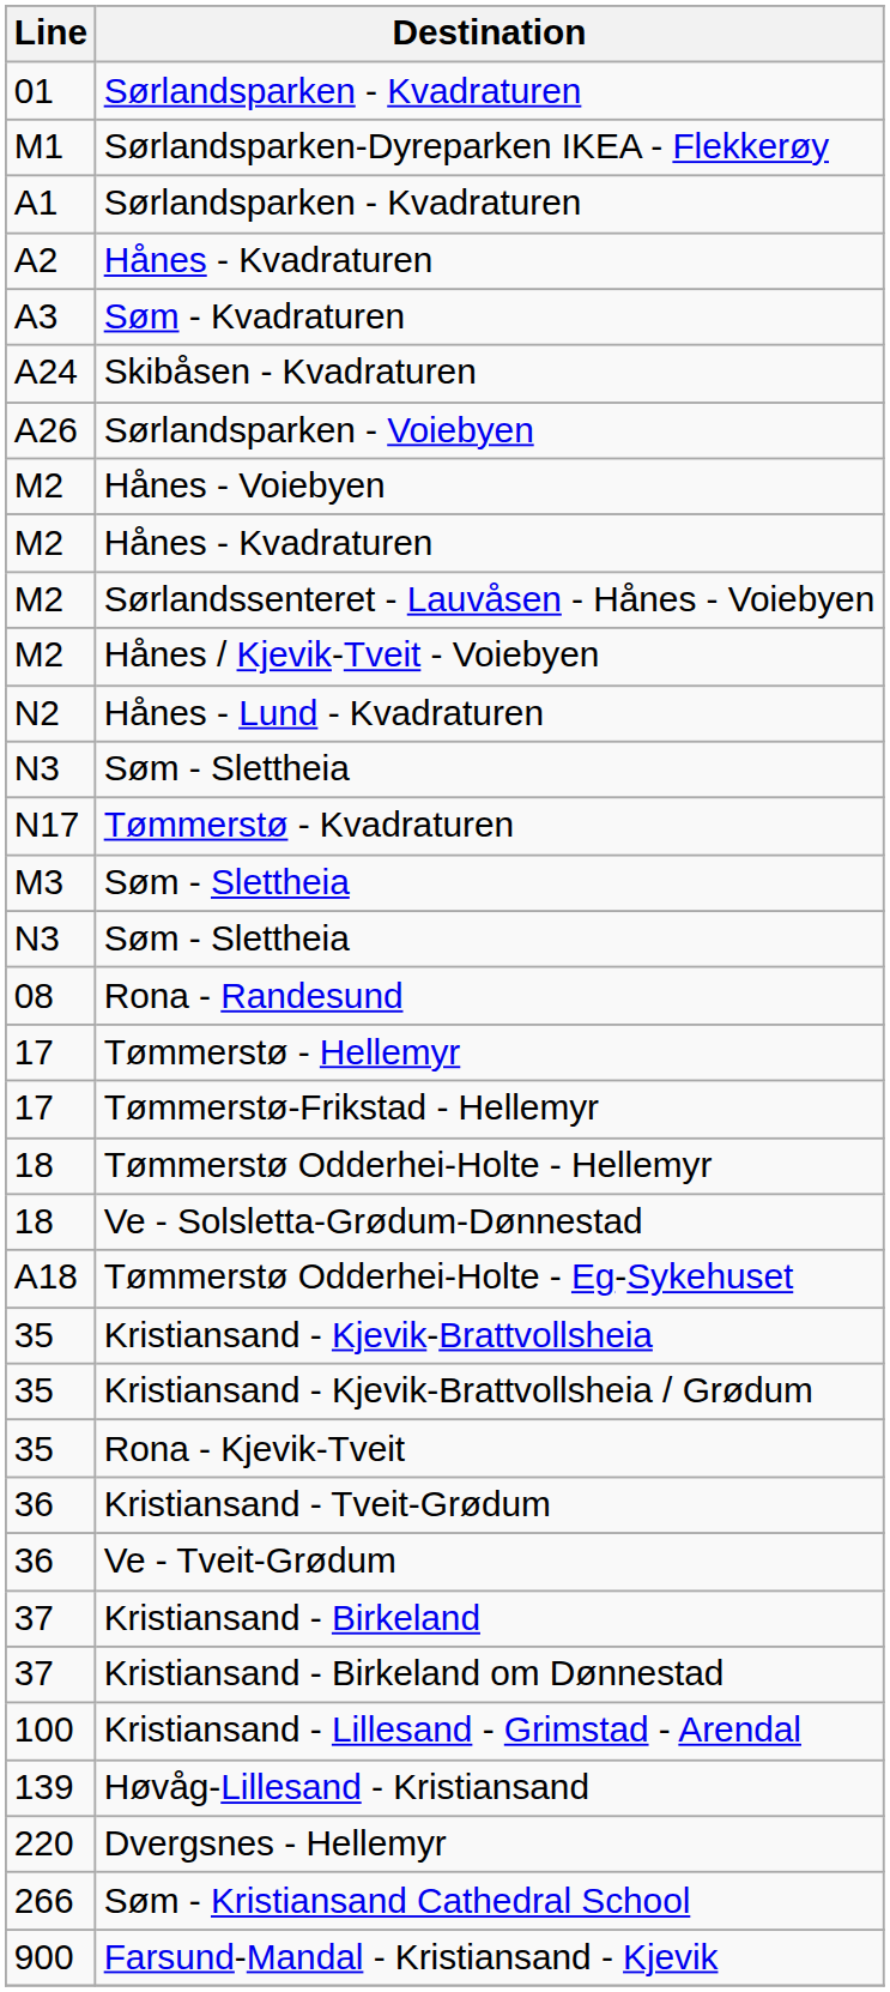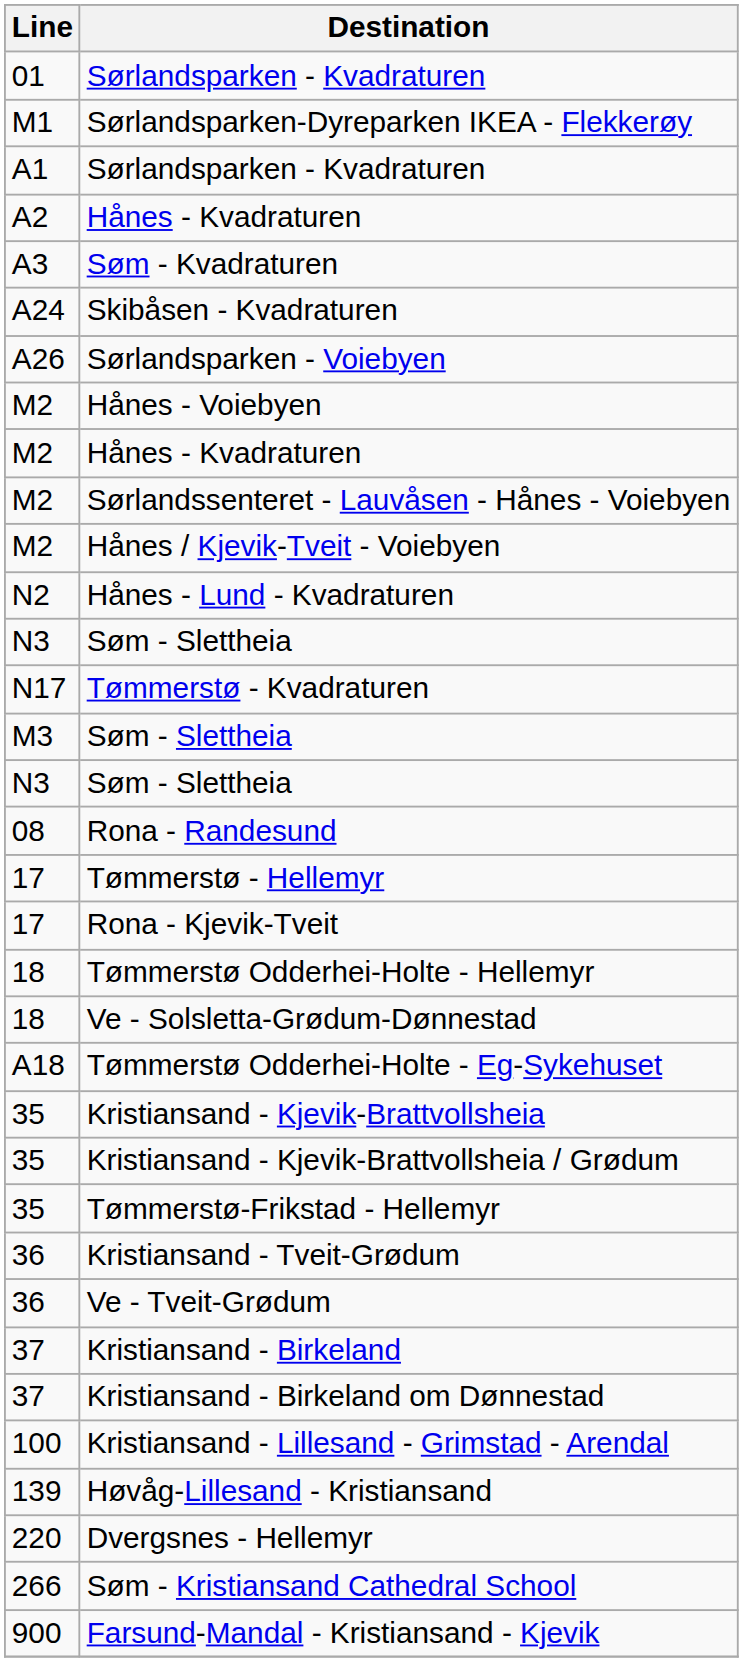row 20 | Destination: Tømmerstø-Frikstad - Hellemyr -> Rona - Kjevik-Tveit
row 26 | Destination: Rona - Kjevik-Tveit -> Tømmerstø-Frikstad - Hellemyr
